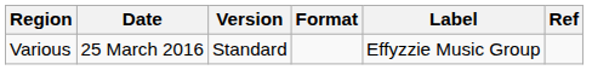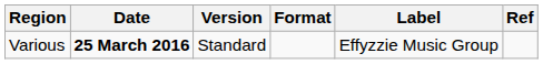Various | Date: normal -> bold
